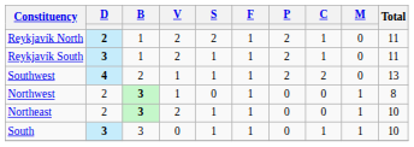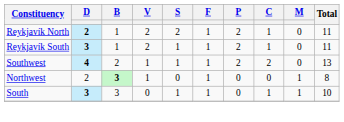- row: Northeast | 2 | 3 | 2 | 1 | 1 | 0 | 0 | 1 | 10
